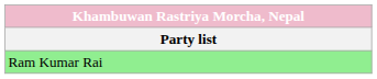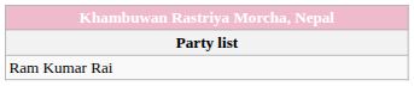row 3 | column 1: lightgreen background -> no background
